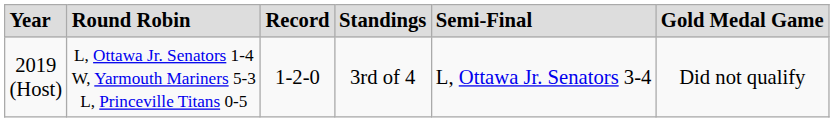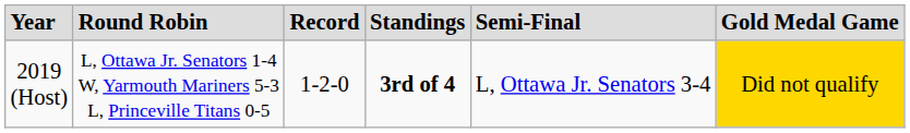2019 (Host) | column 4: normal -> bold
2019 (Host) | column 6: no background -> gold background
